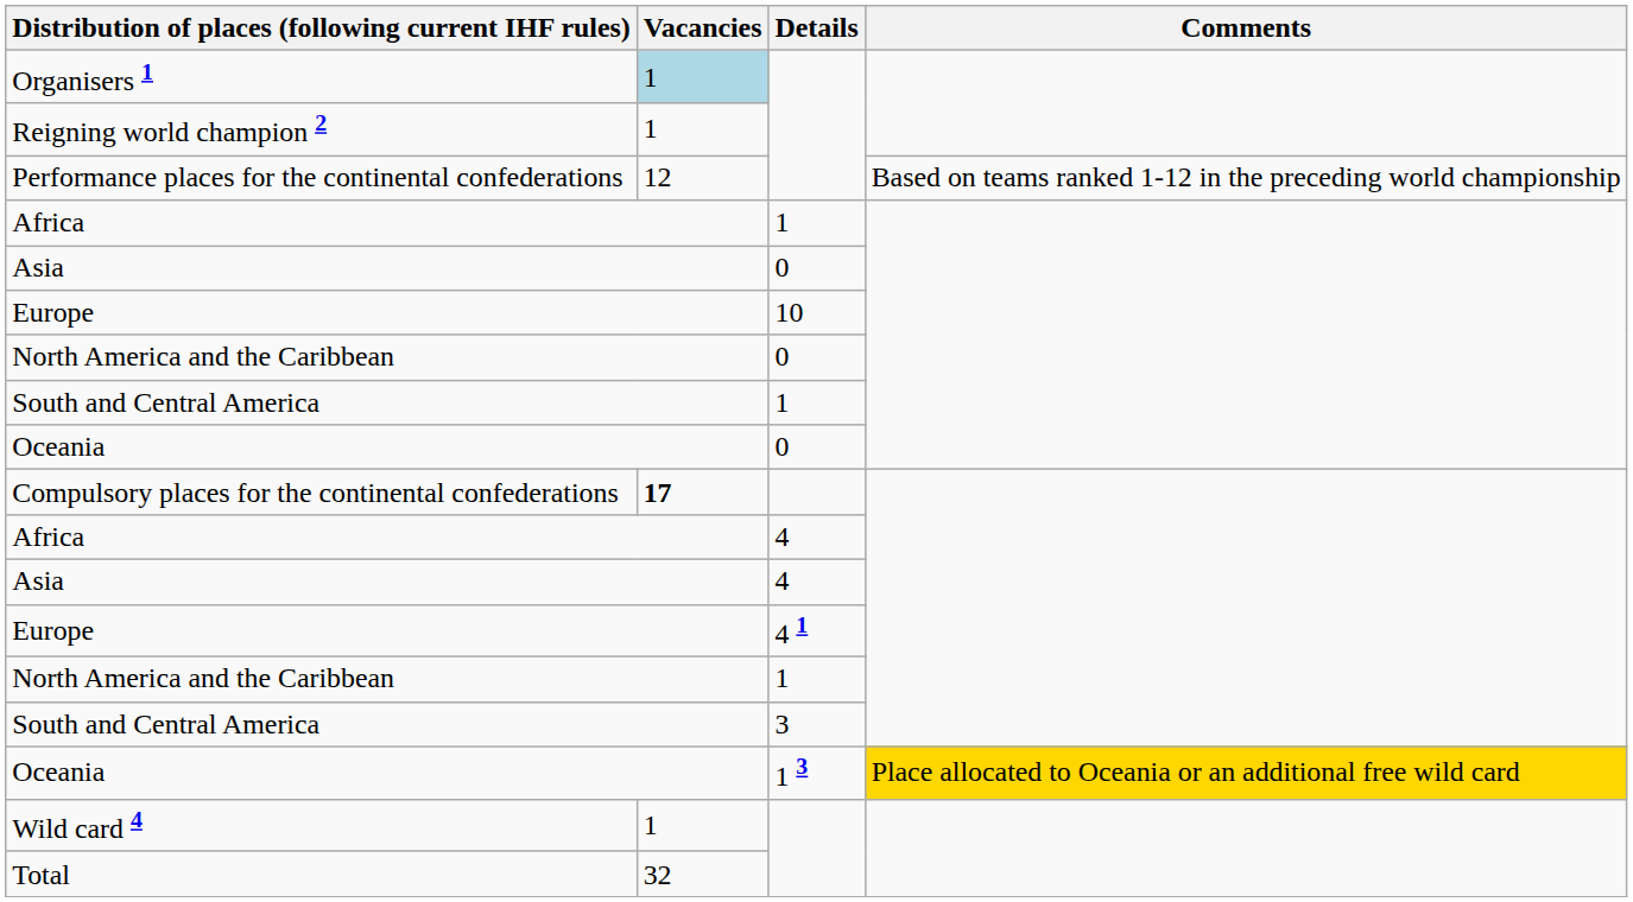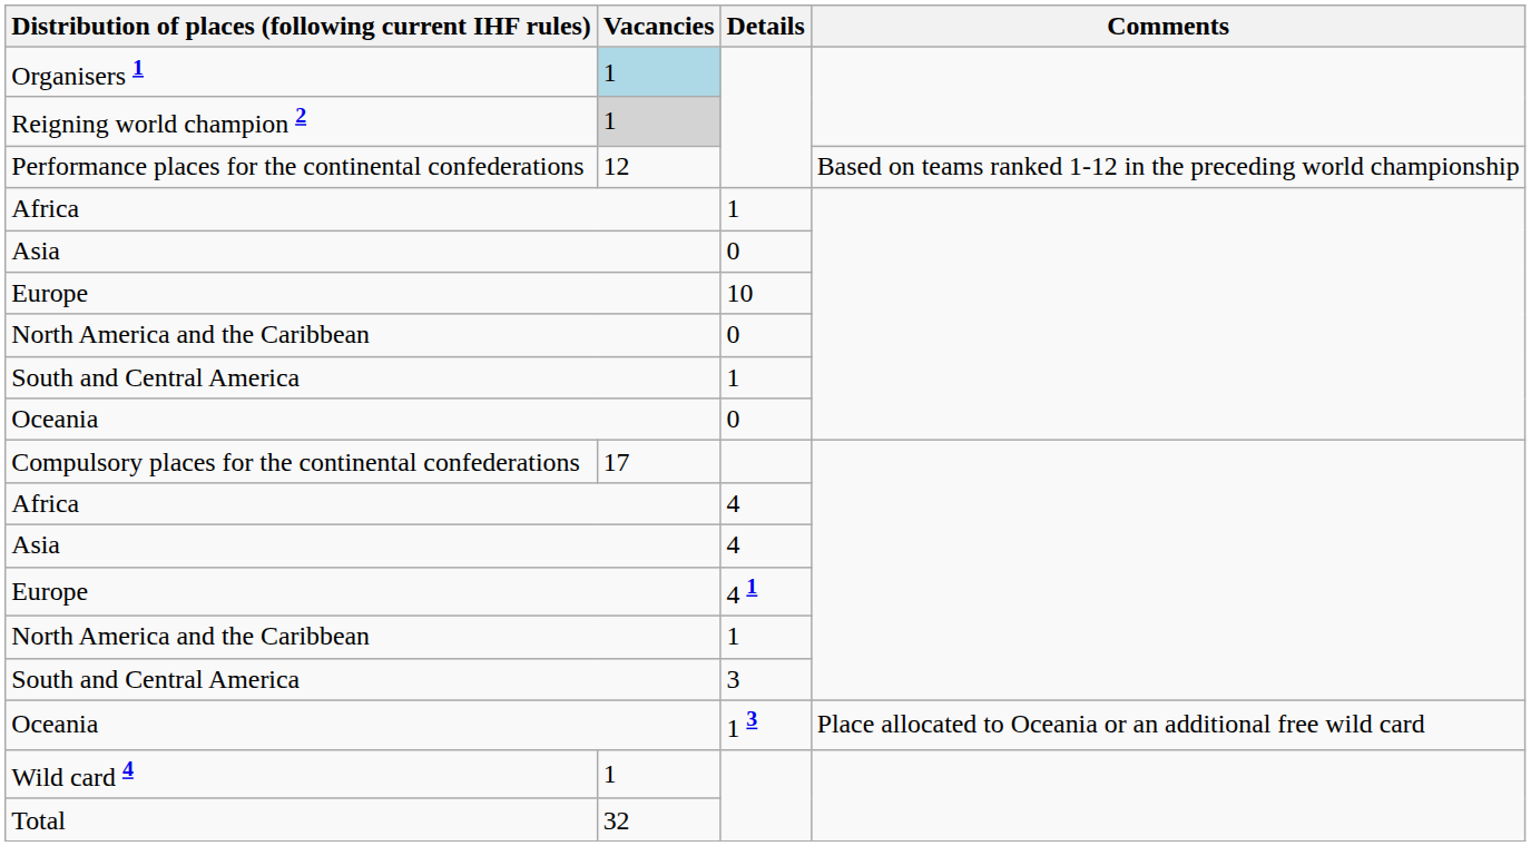Reigning world champion 2 | Vacancies: no background -> lightgrey background
Compulsory places for the continental confederations | Vacancies: bold -> normal
Oceania / 1 3 | Comments: gold background -> no background
